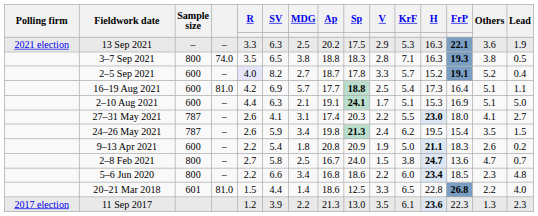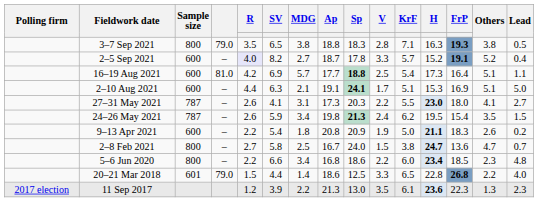- row: 2021 election | 13 Sep 2021 | – | – | 3.3 | 6.3 | 2.5 | 20.2 | 17.5 | 2.9 | 5.3 | 16.3 | 22.1 | 3.6 | 1.9
3–7 Sep 2021 | column 4: 74.0 -> 79.0
27–31 May 2021 | Ap: 17.4 -> 17.3
20–21 Mar 2018 | column 4: 81.0 -> 79.0
